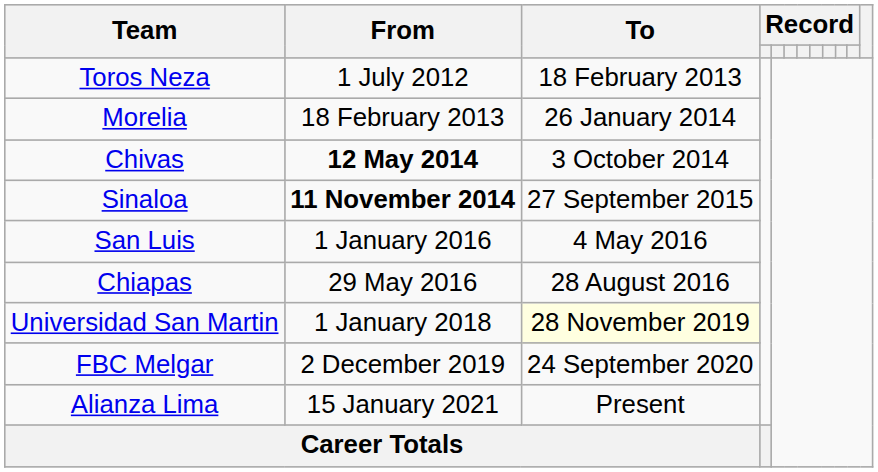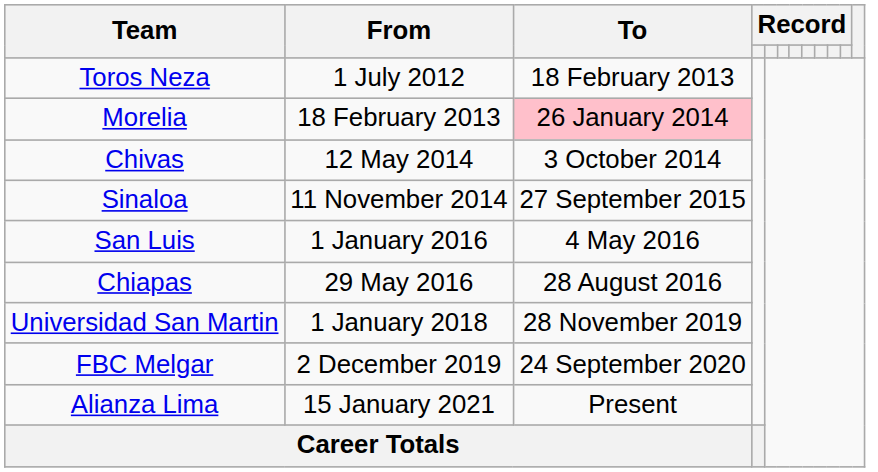Morelia | To: no background -> pink background
Chivas | From: bold -> normal
Sinaloa | From: bold -> normal
Universidad San Martin | To: lightyellow background -> no background
